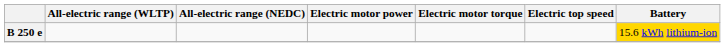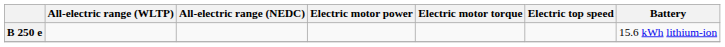B 250 e | Battery: gold background -> no background
